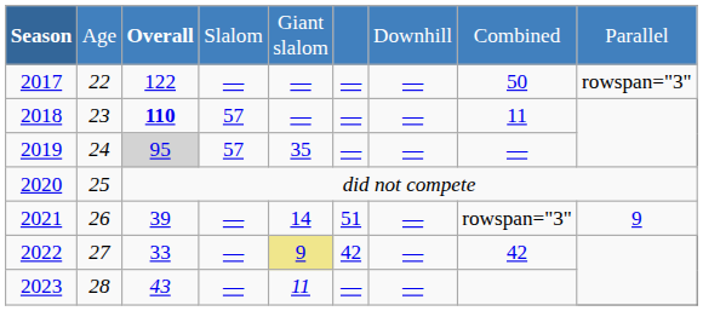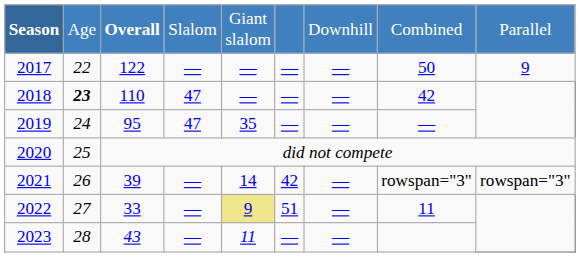2017 | column 9: rowspan="3" -> 9
2018 | column 2: normal -> bold
2018 | column 3: bold -> normal
2018 | column 4: 57 -> 47
2018 | column 8: 11 -> 42
2019 | column 3: lightgrey background -> no background
2019 | column 4: 57 -> 47
2021 | column 6: 51 -> 42
2021 | column 9: 9 -> rowspan="3"
2022 | column 6: 42 -> 51
2022 | column 8: 42 -> 11
